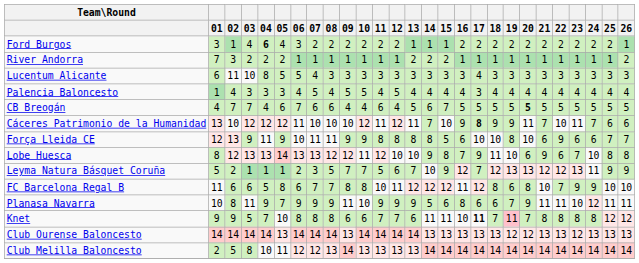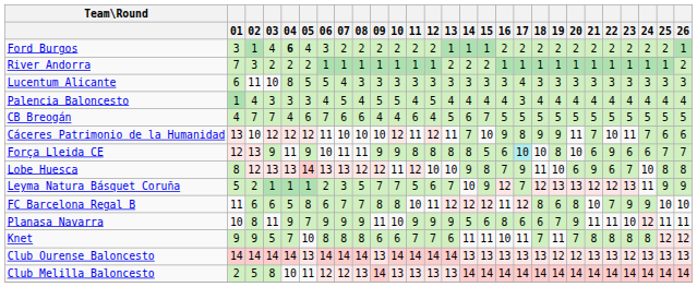CB Breogán | 20: bold -> normal
Cáceres Patrimonio de la Humanidad | 17: bold -> normal
Força Lleida CE | 17: no background -> paleturquoise background
Knet | 17: bold -> normal
Knet | 19: pink background -> no background
